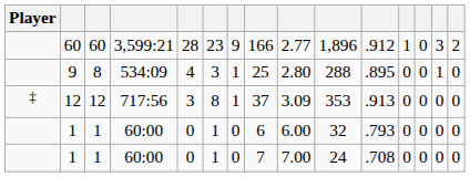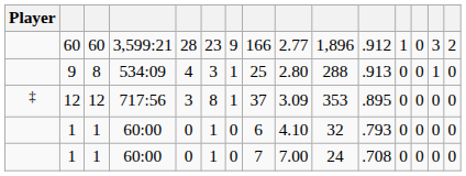row 3 | column 11: .895 -> .913
row 4 | column 11: .913 -> .895
row 5 | column 9: 6.00 -> 4.10
